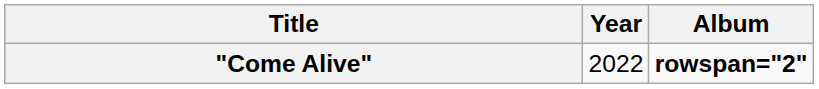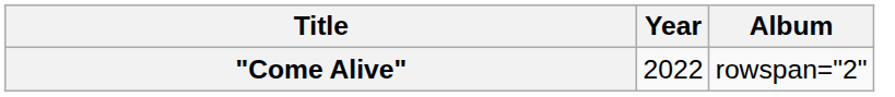"Come Alive" | Album: bold -> normal
